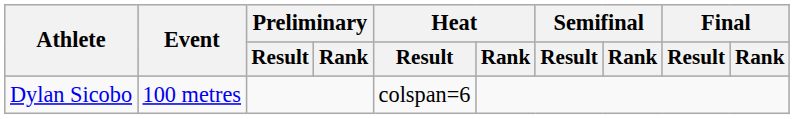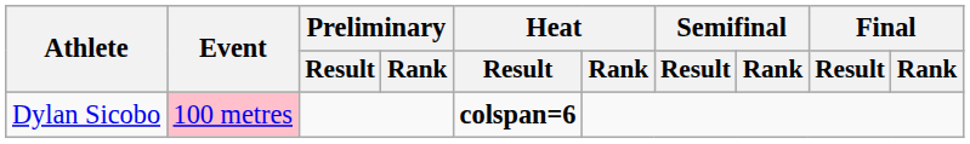Dylan Sicobo | Event: no background -> pink background
Dylan Sicobo | Heat / Result: normal -> bold
